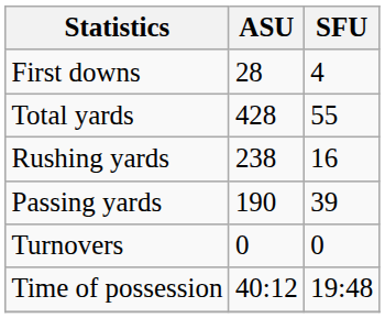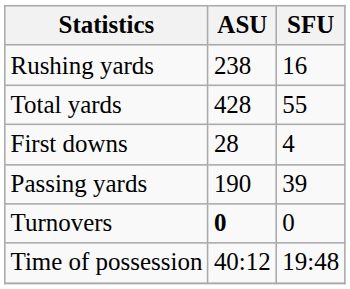rows swapped: First downs <-> Rushing yards
Turnovers | ASU: normal -> bold
